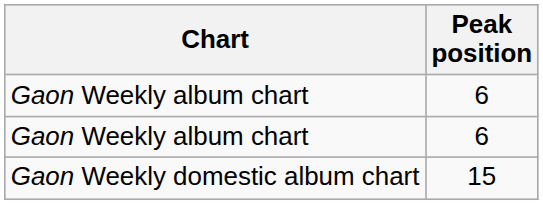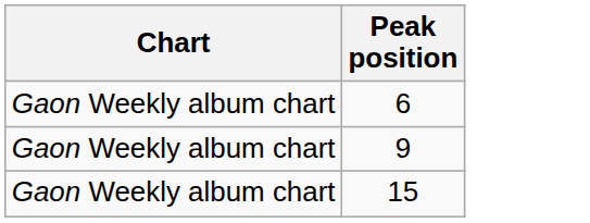row 3 | Peak position: 6 -> 9
row 4 | Chart: Gaon Weekly domestic album chart -> Gaon Weekly album chart
